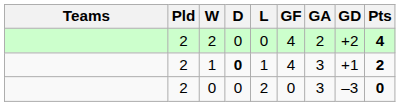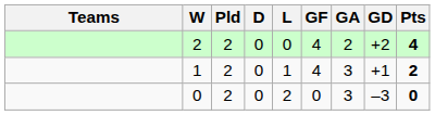columns swapped: Pld <-> W
row 3 | D: bold -> normal
